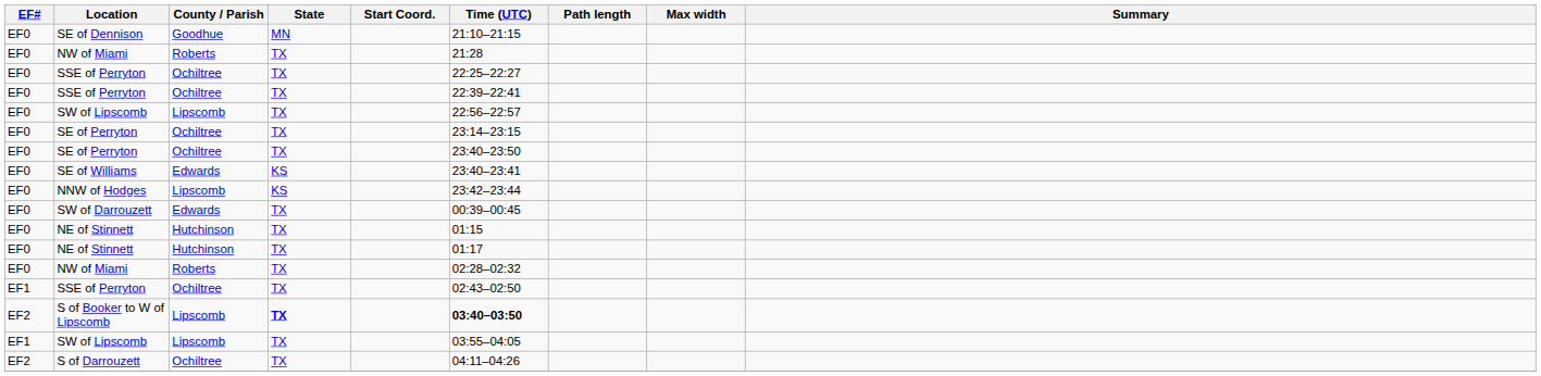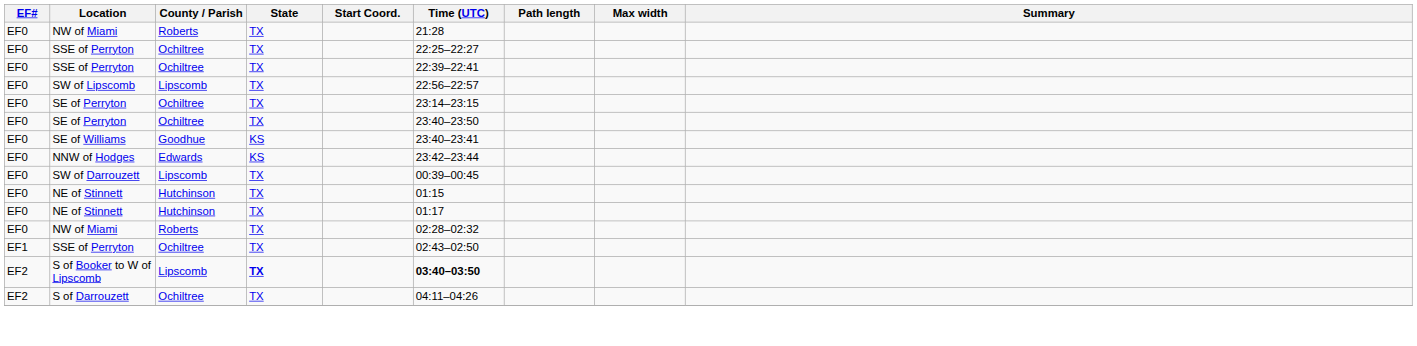- row: EF0 | SE of Dennison | Goodhue | MN | 21:10–21:15
SE of Williams | County / Parish: Edwards -> Goodhue
NNW of Hodges | County / Parish: Lipscomb -> Edwards
SW of Darrouzett | County / Parish: Edwards -> Lipscomb
- row: EF1 | SW of Lipscomb | Lipscomb | TX | 03:55–04:05
